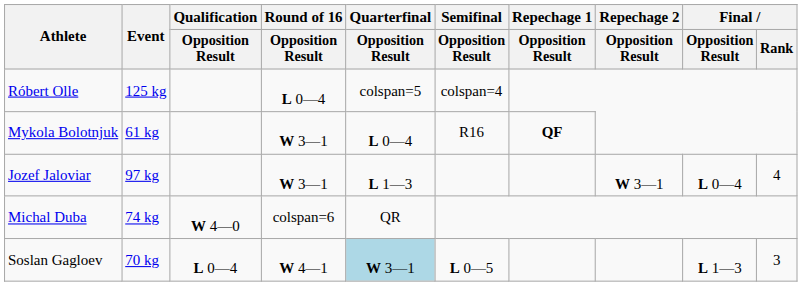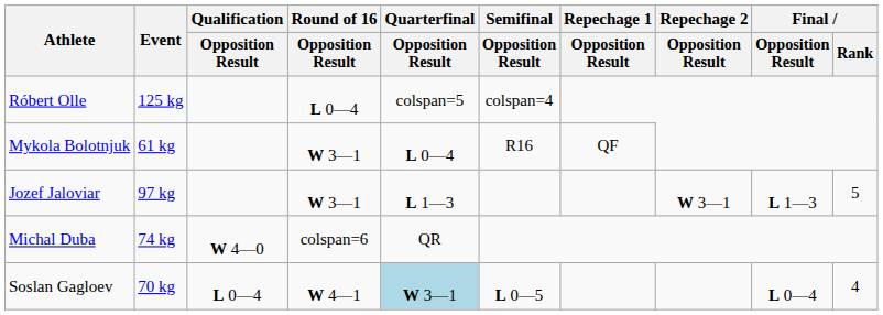Mykola Bolotnjuk | Repechage 1 / Opposition Result: bold -> normal
Jozef Jaloviar | Final / Opposition Result: L 0—4 -> L 1—3
Jozef Jaloviar | Final / Rank: 4 -> 5
Soslan Gagloev | Final / Opposition Result: L 1—3 -> L 0—4
Soslan Gagloev | Final / Rank: 3 -> 4
